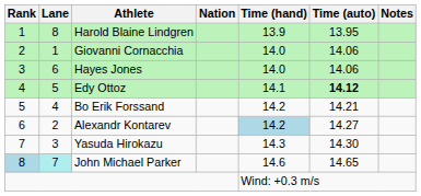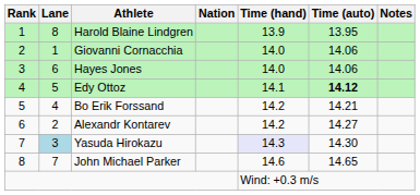Alexandr Kontarev | Time (hand): lightblue background -> no background
Yasuda Hirokazu | Lane: no background -> lightblue background
Yasuda Hirokazu | Time (hand): no background -> lavender background
John Michael Parker | Rank: lightblue background -> no background
John Michael Parker | Lane: paleturquoise background -> no background
